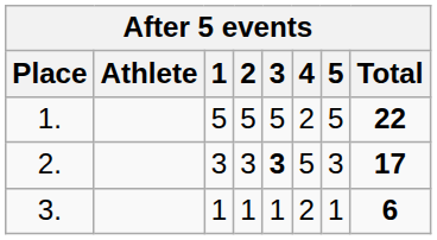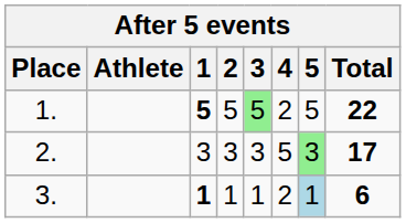1. | 1: normal -> bold
1. | 3: no background -> lightgreen background
2. | 3: bold -> normal
2. | 5: no background -> lightgreen background
3. | 1: normal -> bold
3. | 5: no background -> lightblue background
